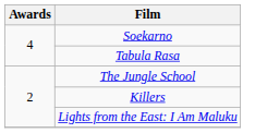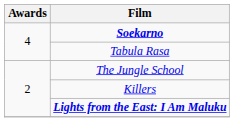Soekarno | Film: normal -> bold
Lights from the East: I Am Maluku | Film: normal -> bold
